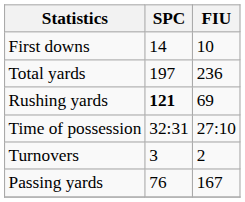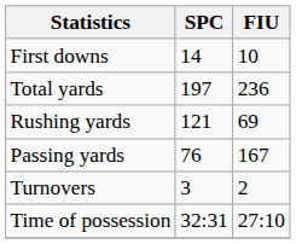Rushing yards | SPC: bold -> normal
rows swapped: Passing yards <-> Time of possession
